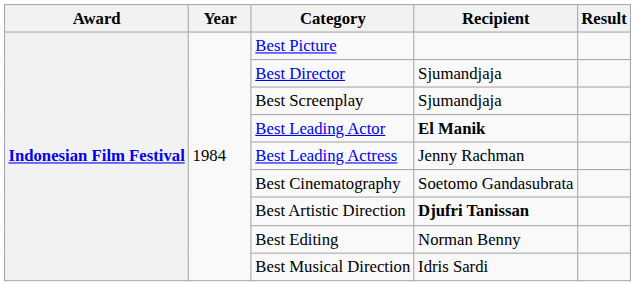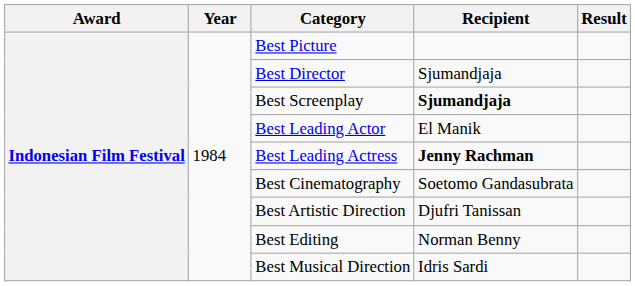Best Screenplay | Recipient: normal -> bold
Best Leading Actor | Recipient: bold -> normal
Best Leading Actress | Recipient: normal -> bold
Best Artistic Direction | Recipient: bold -> normal
